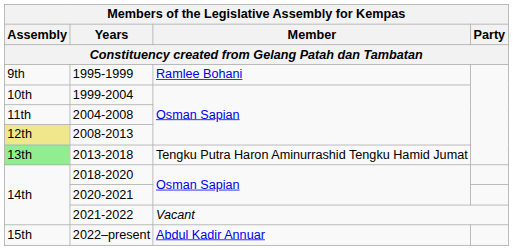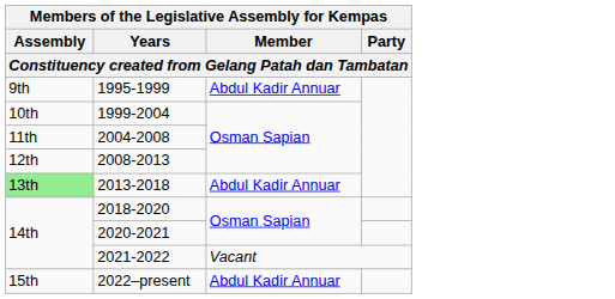1995-1999 | Member: Ramlee Bohani -> Abdul Kadir Annuar
2008-2013 | Assembly: khaki background -> no background
2013-2018 | Member: Tengku Putra Haron Aminurrashid Tengku Hamid Jumat -> Abdul Kadir Annuar
